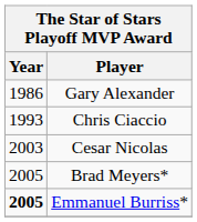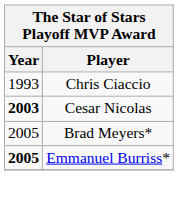- row: 1986 | Gary Alexander
Cesar Nicolas | Year: normal -> bold
